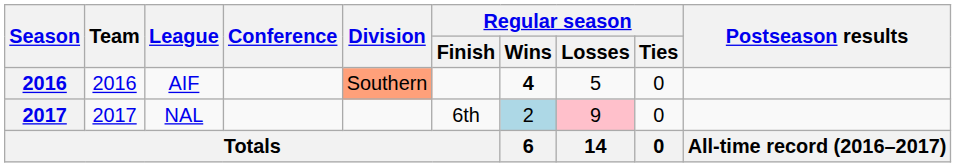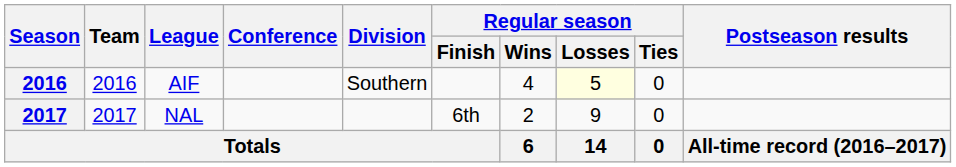AIF | Division: lightsalmon background -> no background
AIF | Regular season / Wins: bold -> normal
AIF | Regular season / Losses: no background -> lightyellow background
NAL | Regular season / Wins: lightblue background -> no background
NAL | Regular season / Losses: pink background -> no background
